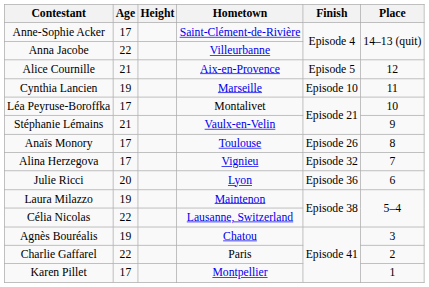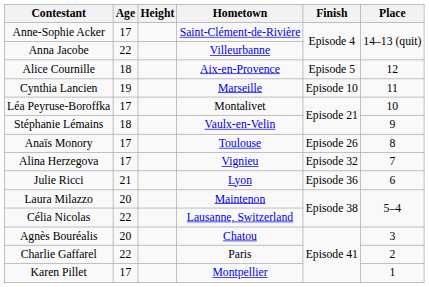Alice Cournille | Age: 21 -> 18
Stéphanie Lémains | Age: 21 -> 18
Julie Ricci | Age: 20 -> 21
Laura Milazzo | Age: 19 -> 20
Agnès Bouréalis | Age: 19 -> 20
